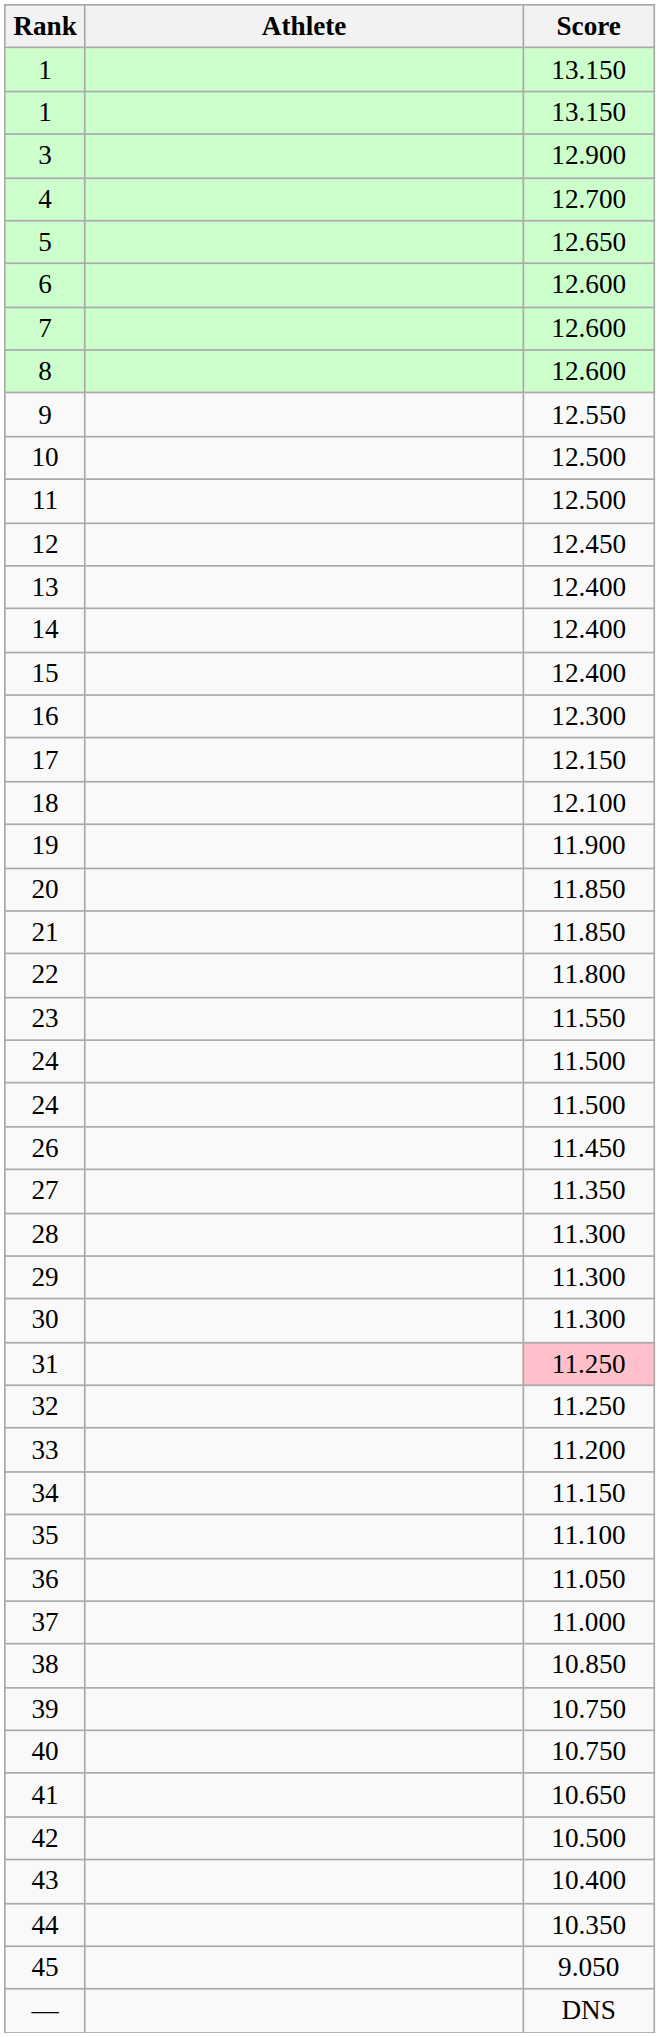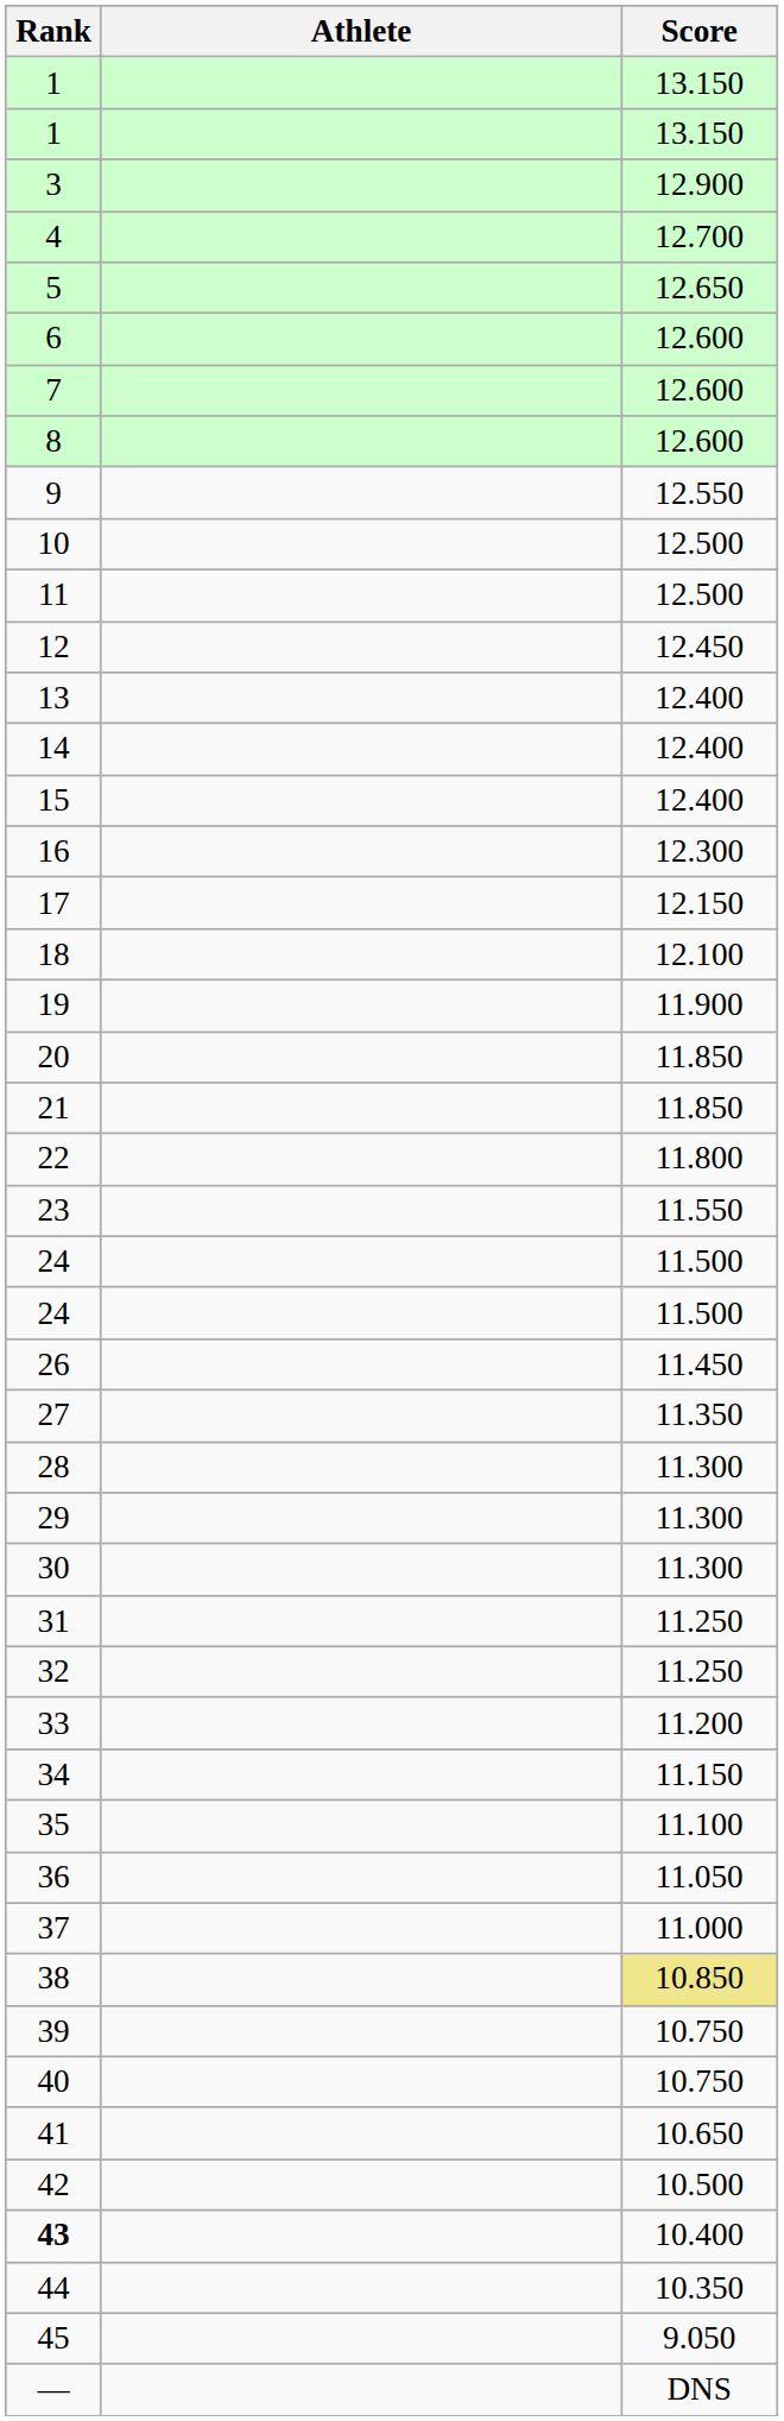31 | Score: pink background -> no background
38 | Score: no background -> khaki background
43 | Rank: normal -> bold
